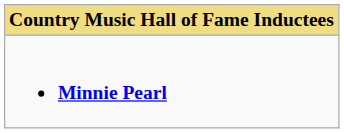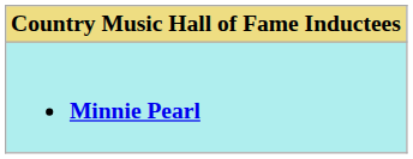row 2 | column 1: no background -> paleturquoise background
